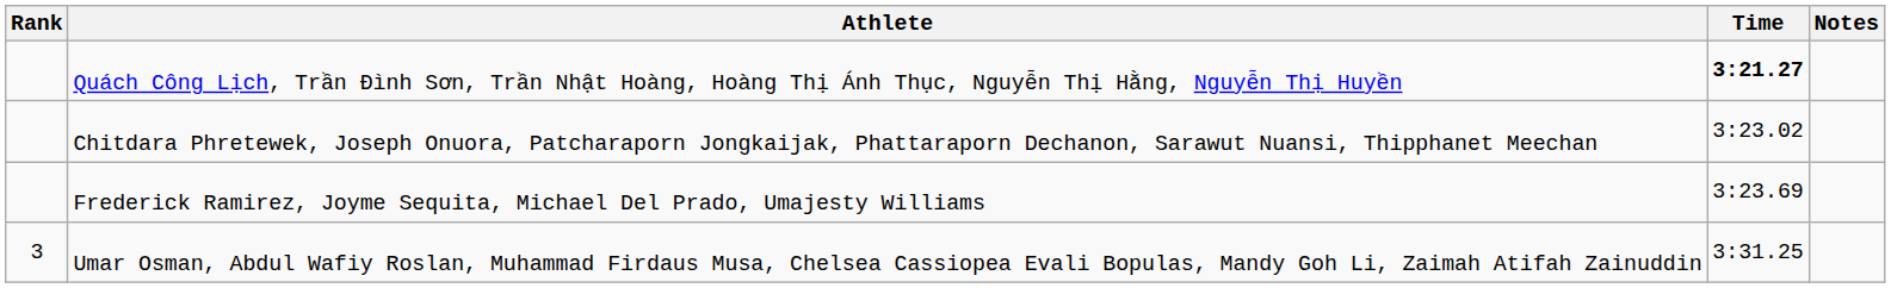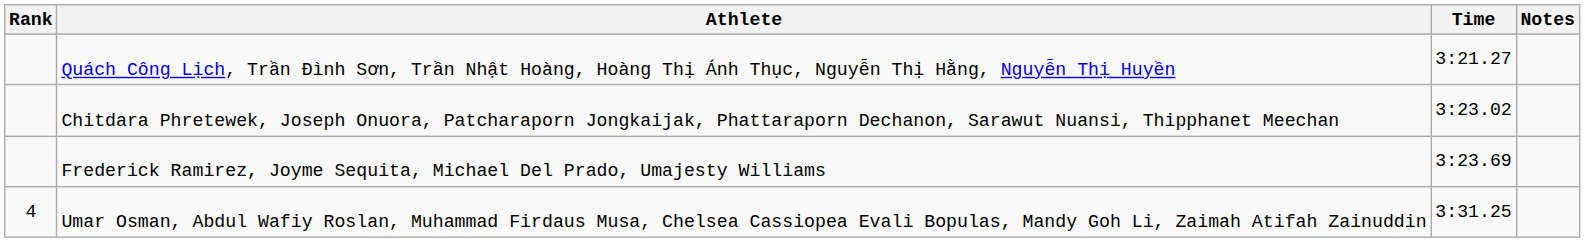row 2 | Time: bold -> normal
row 5 | Rank: 3 -> 4
